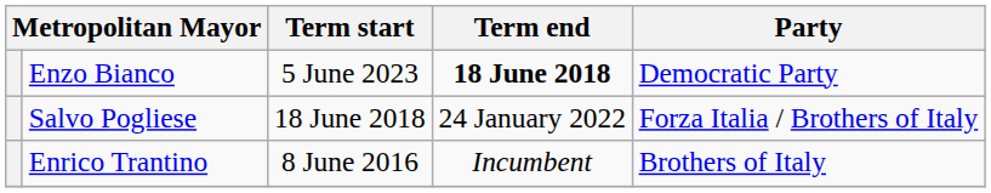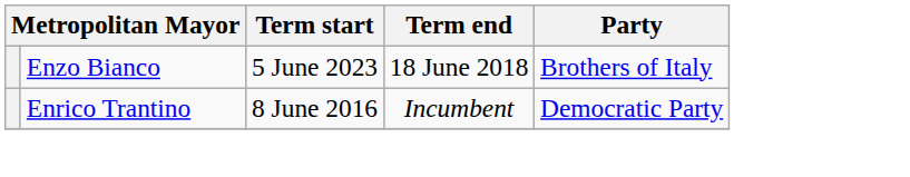Enzo Bianco | Term end: bold -> normal
Enzo Bianco | Party: Democratic Party -> Brothers of Italy
- row: Salvo Pogliese | 18 June 2018 | 24 January 2022 | Forza Italia / Brothers of Italy
Enrico Trantino | Party: Brothers of Italy -> Democratic Party
